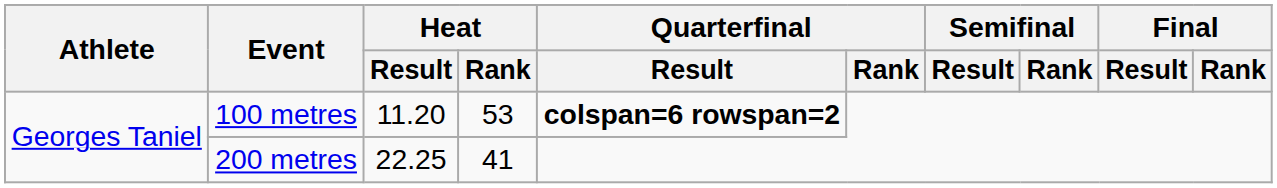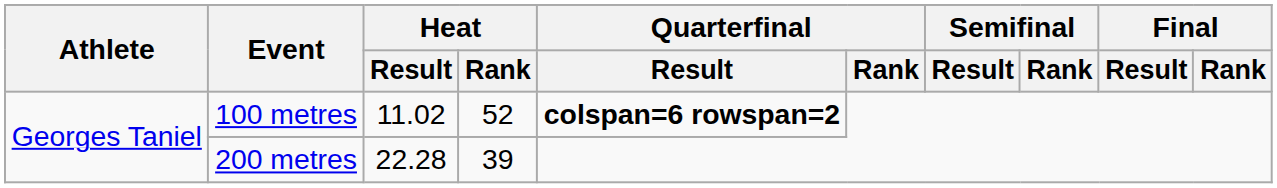100 metres | Heat / Result: 11.20 -> 11.02
100 metres | Heat / Rank: 53 -> 52
200 metres | Heat / Result: 22.25 -> 22.28
200 metres | Heat / Rank: 41 -> 39
